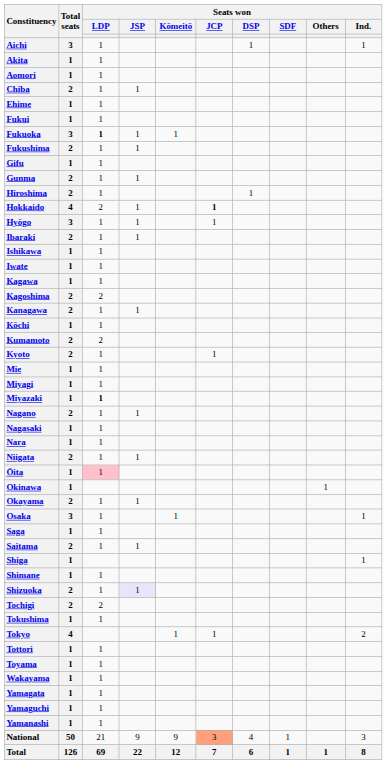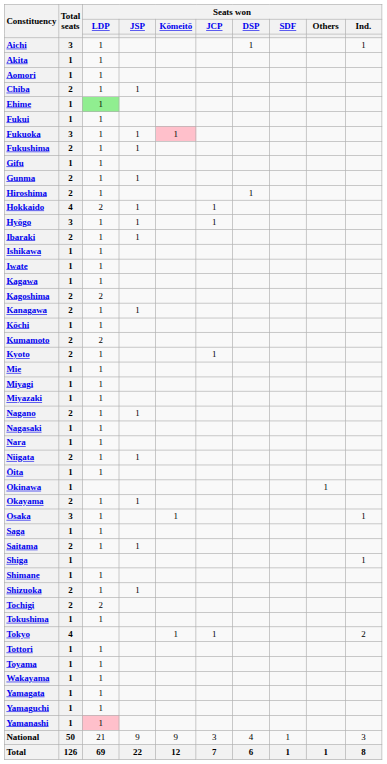Ehime | Seats won / LDP: no background -> lightgreen background
Fukuoka | Seats won / LDP: bold -> normal
Fukuoka | Seats won / Kōmeitō: no background -> pink background
Hokkaido | Seats won / JCP: bold -> normal
Miyazaki | Seats won / LDP: bold -> normal
Ōita | Seats won / LDP: pink background -> no background
Shizuoka | Seats won / JSP: lavender background -> no background
Yamanashi | Seats won / LDP: no background -> pink background
National | Seats won / JCP: lightsalmon background -> no background
